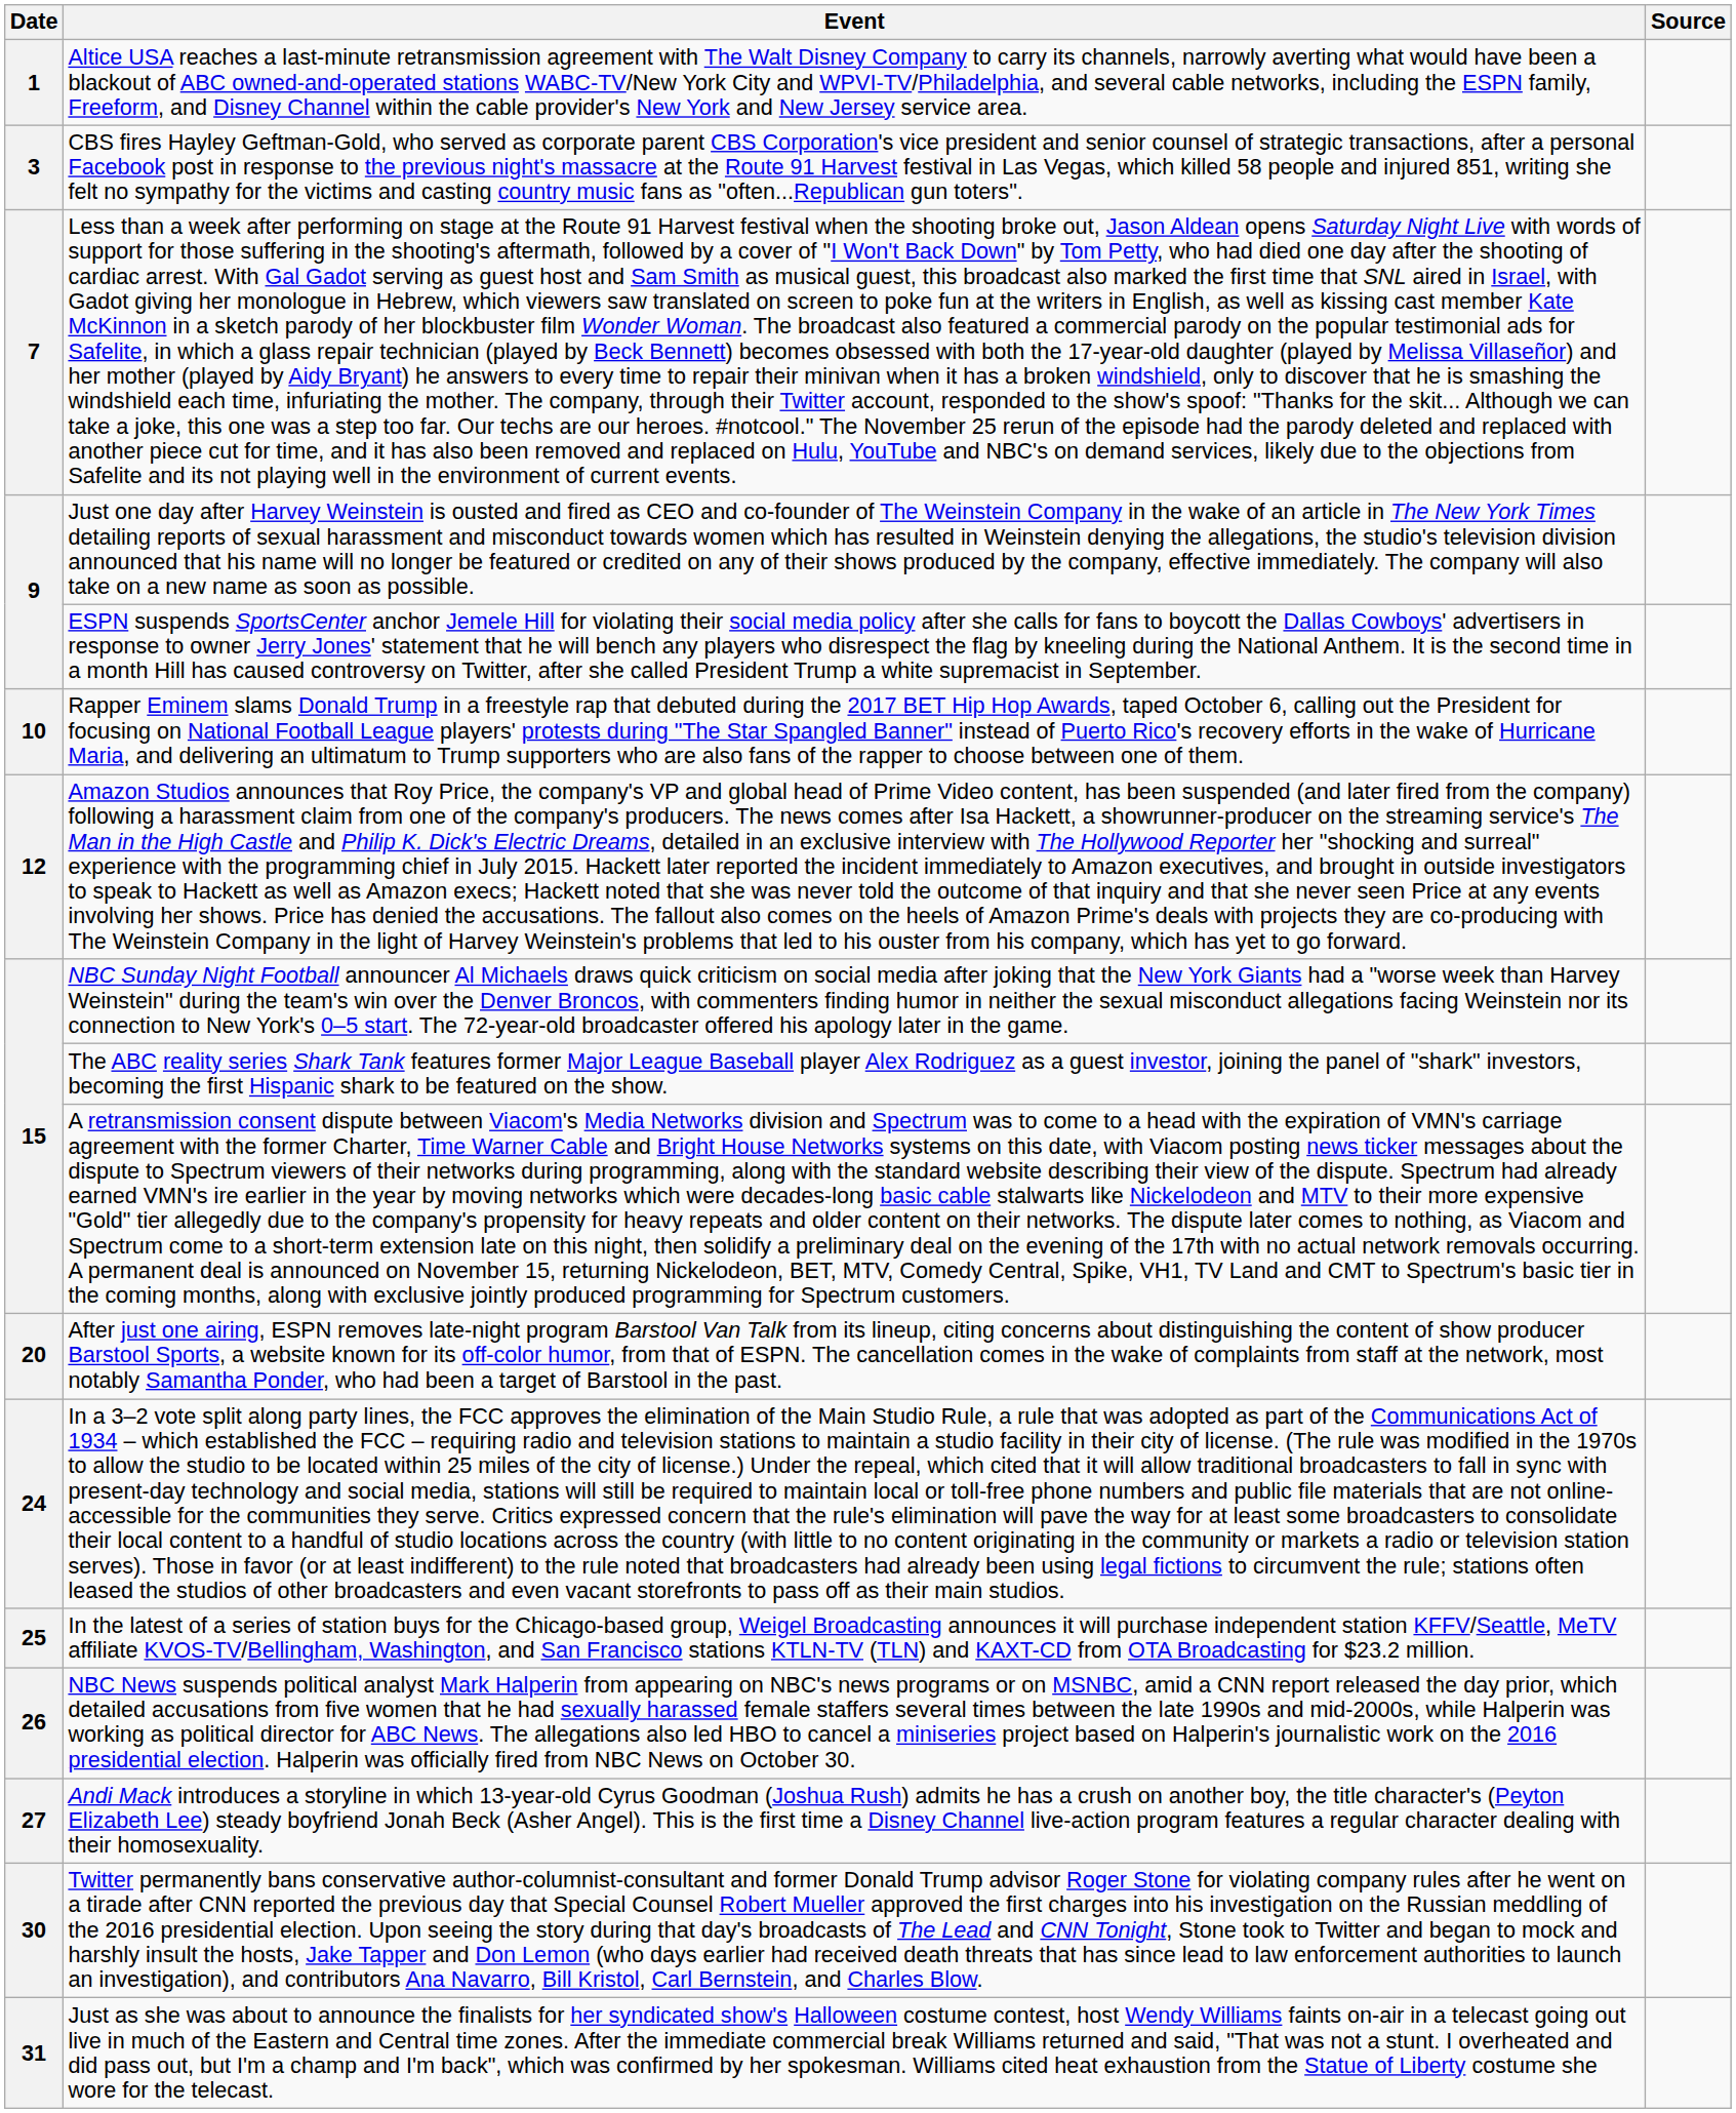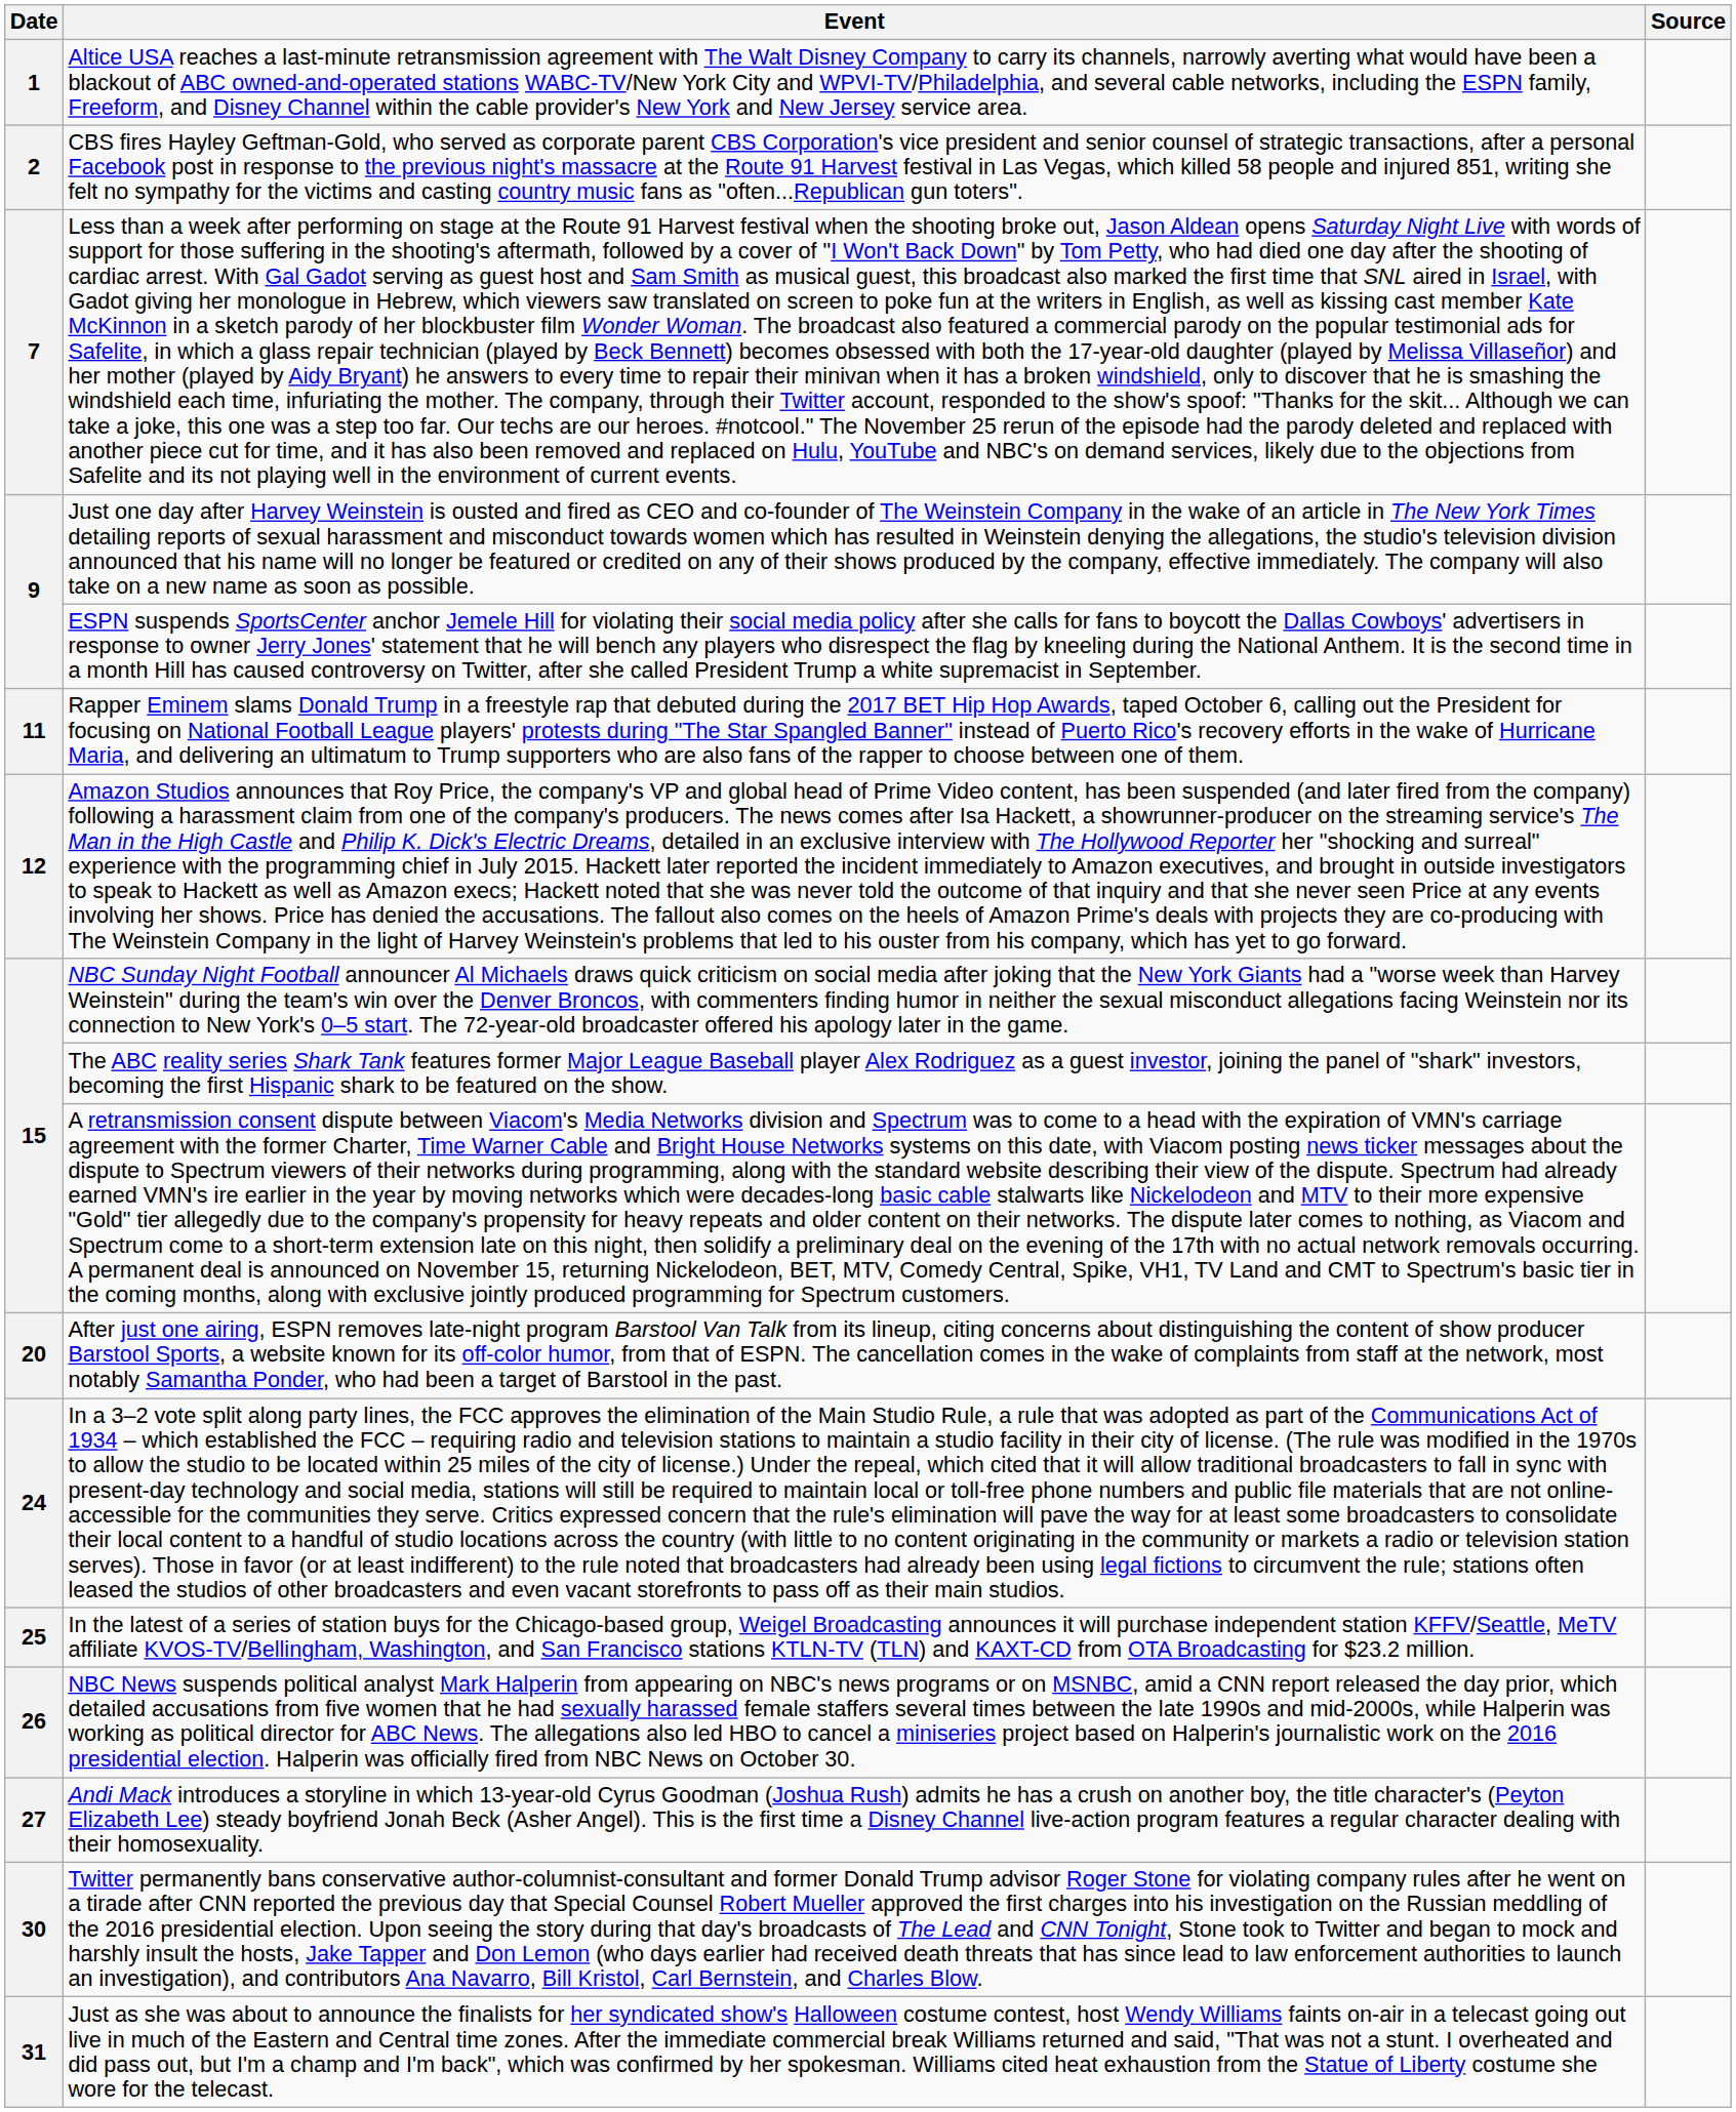row 3 | Date: 3 -> 2
row 7 | Date: 10 -> 11
